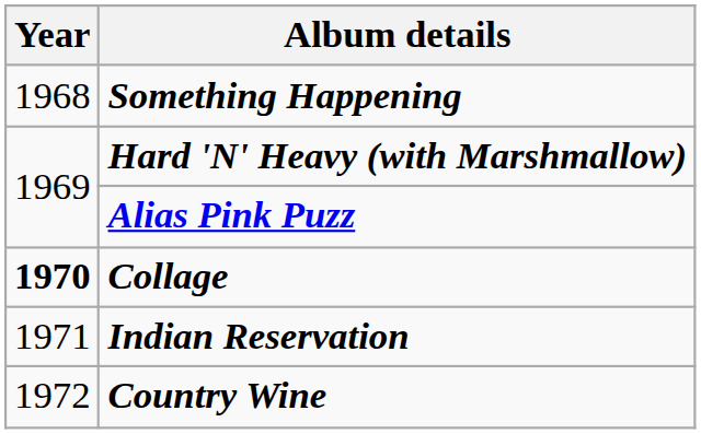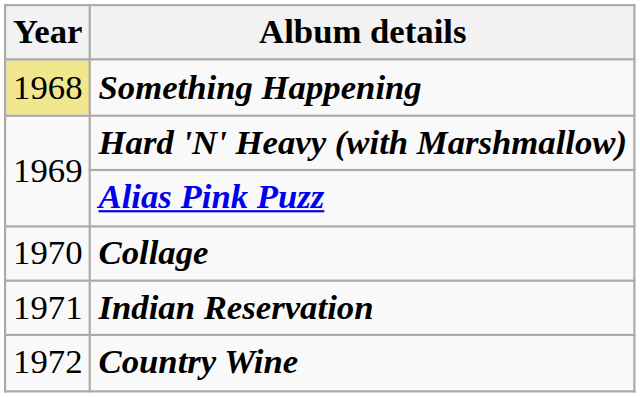Something Happening | Year: no background -> khaki background
Collage | Year: bold -> normal
